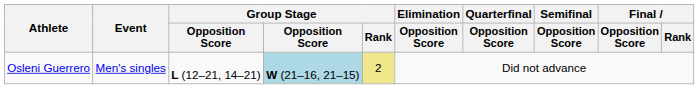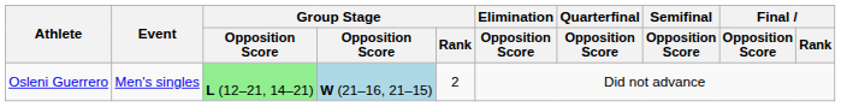Osleni Guerrero | column 3: no background -> lightgreen background
Osleni Guerrero | Group Stage / Rank: khaki background -> no background
